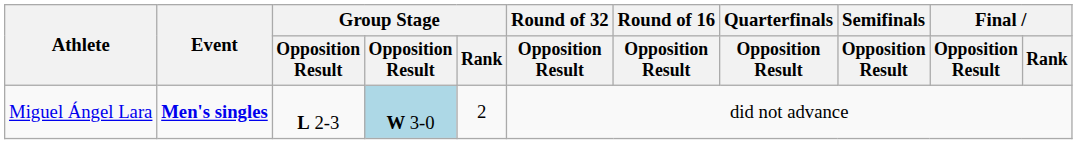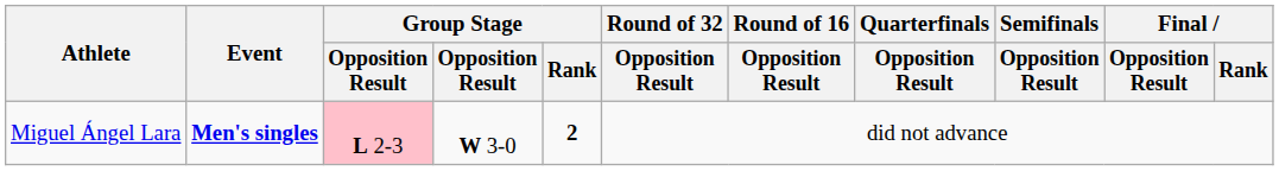Miguel Ángel Lara | column 3: no background -> pink background
Miguel Ángel Lara | column 4: lightblue background -> no background
Miguel Ángel Lara | Group Stage / Rank: normal -> bold
